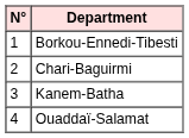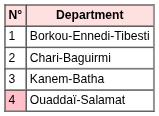Ouaddaï-Salamat | N°: no background -> pink background
